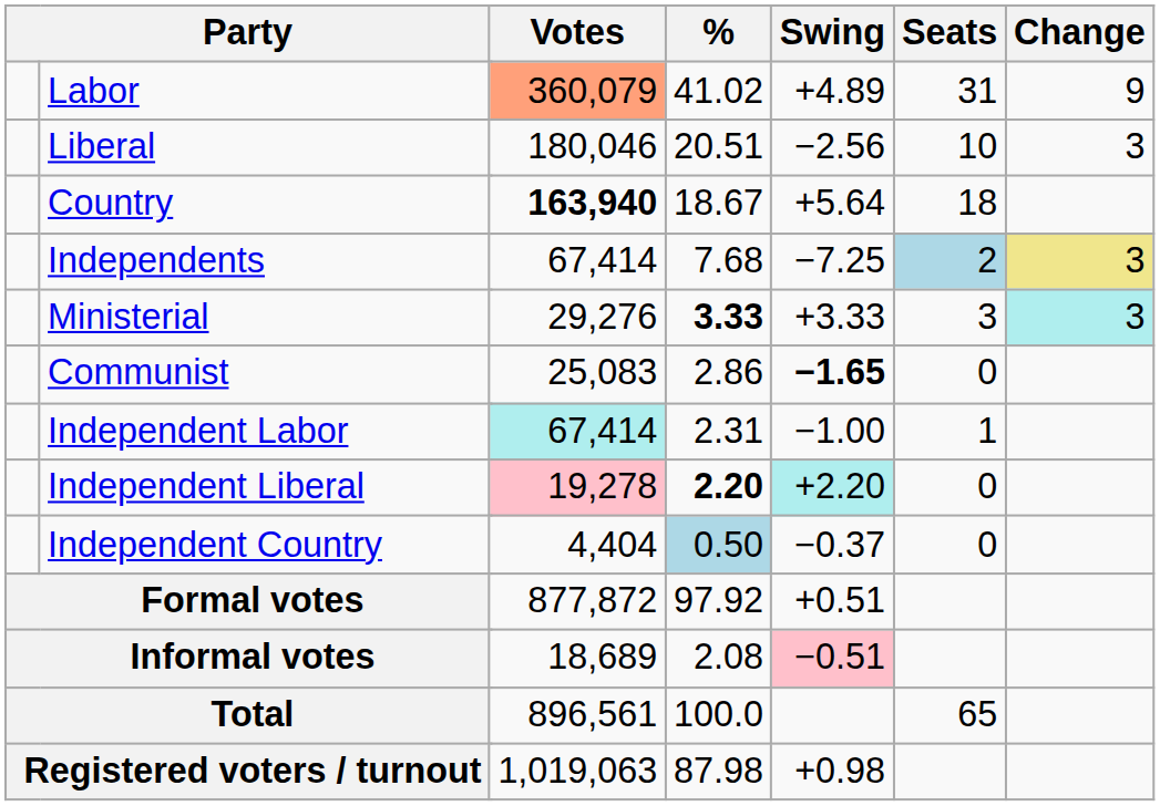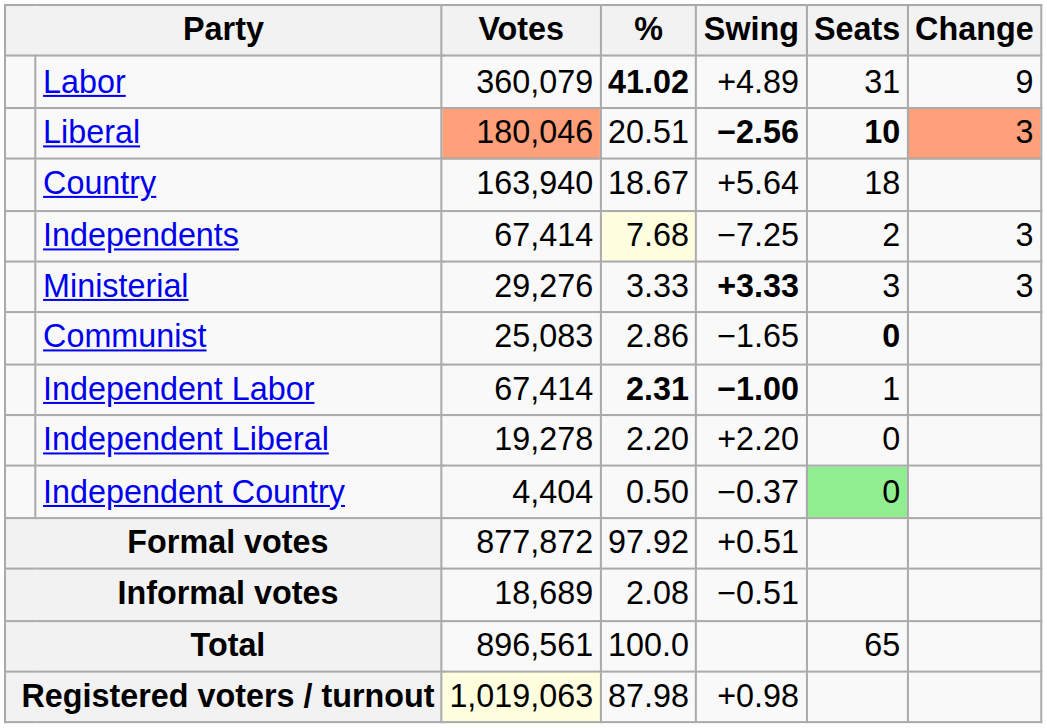Labor | Votes: lightsalmon background -> no background
Labor | %: normal -> bold
Liberal | Votes: no background -> lightsalmon background
Liberal | Swing: normal -> bold
Liberal | Seats: normal -> bold
Liberal | Change: no background -> lightsalmon background
Country | Votes: bold -> normal
Independents | %: no background -> lightyellow background
Independents | Seats: lightblue background -> no background
Independents | Change: khaki background -> no background
Ministerial | %: bold -> normal
Ministerial | Swing: normal -> bold
Ministerial | Change: paleturquoise background -> no background
Communist | Swing: bold -> normal
Communist | Seats: normal -> bold
Independent Labor | Votes: paleturquoise background -> no background
Independent Labor | %: normal -> bold
Independent Labor | Swing: normal -> bold
Independent Liberal | Votes: pink background -> no background
Independent Liberal | %: bold -> normal
Independent Liberal | Swing: paleturquoise background -> no background
Independent Country | %: lightblue background -> no background
Independent Country | Seats: no background -> lightgreen background
Informal votes | Swing: pink background -> no background
Registered voters / turnout | Votes: no background -> lightyellow background
